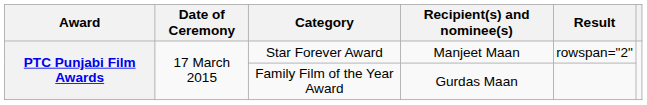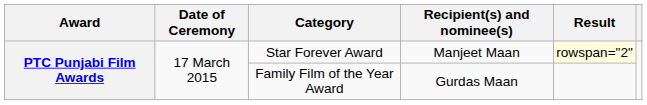Star Forever Award | Result: no background -> lightyellow background
